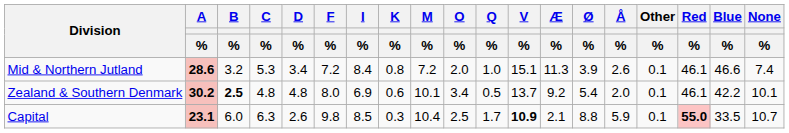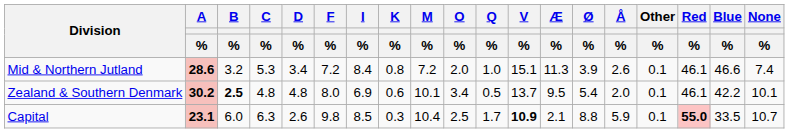Zealand & Southern Denmark | Æ / %: 9.2 -> 9.5
